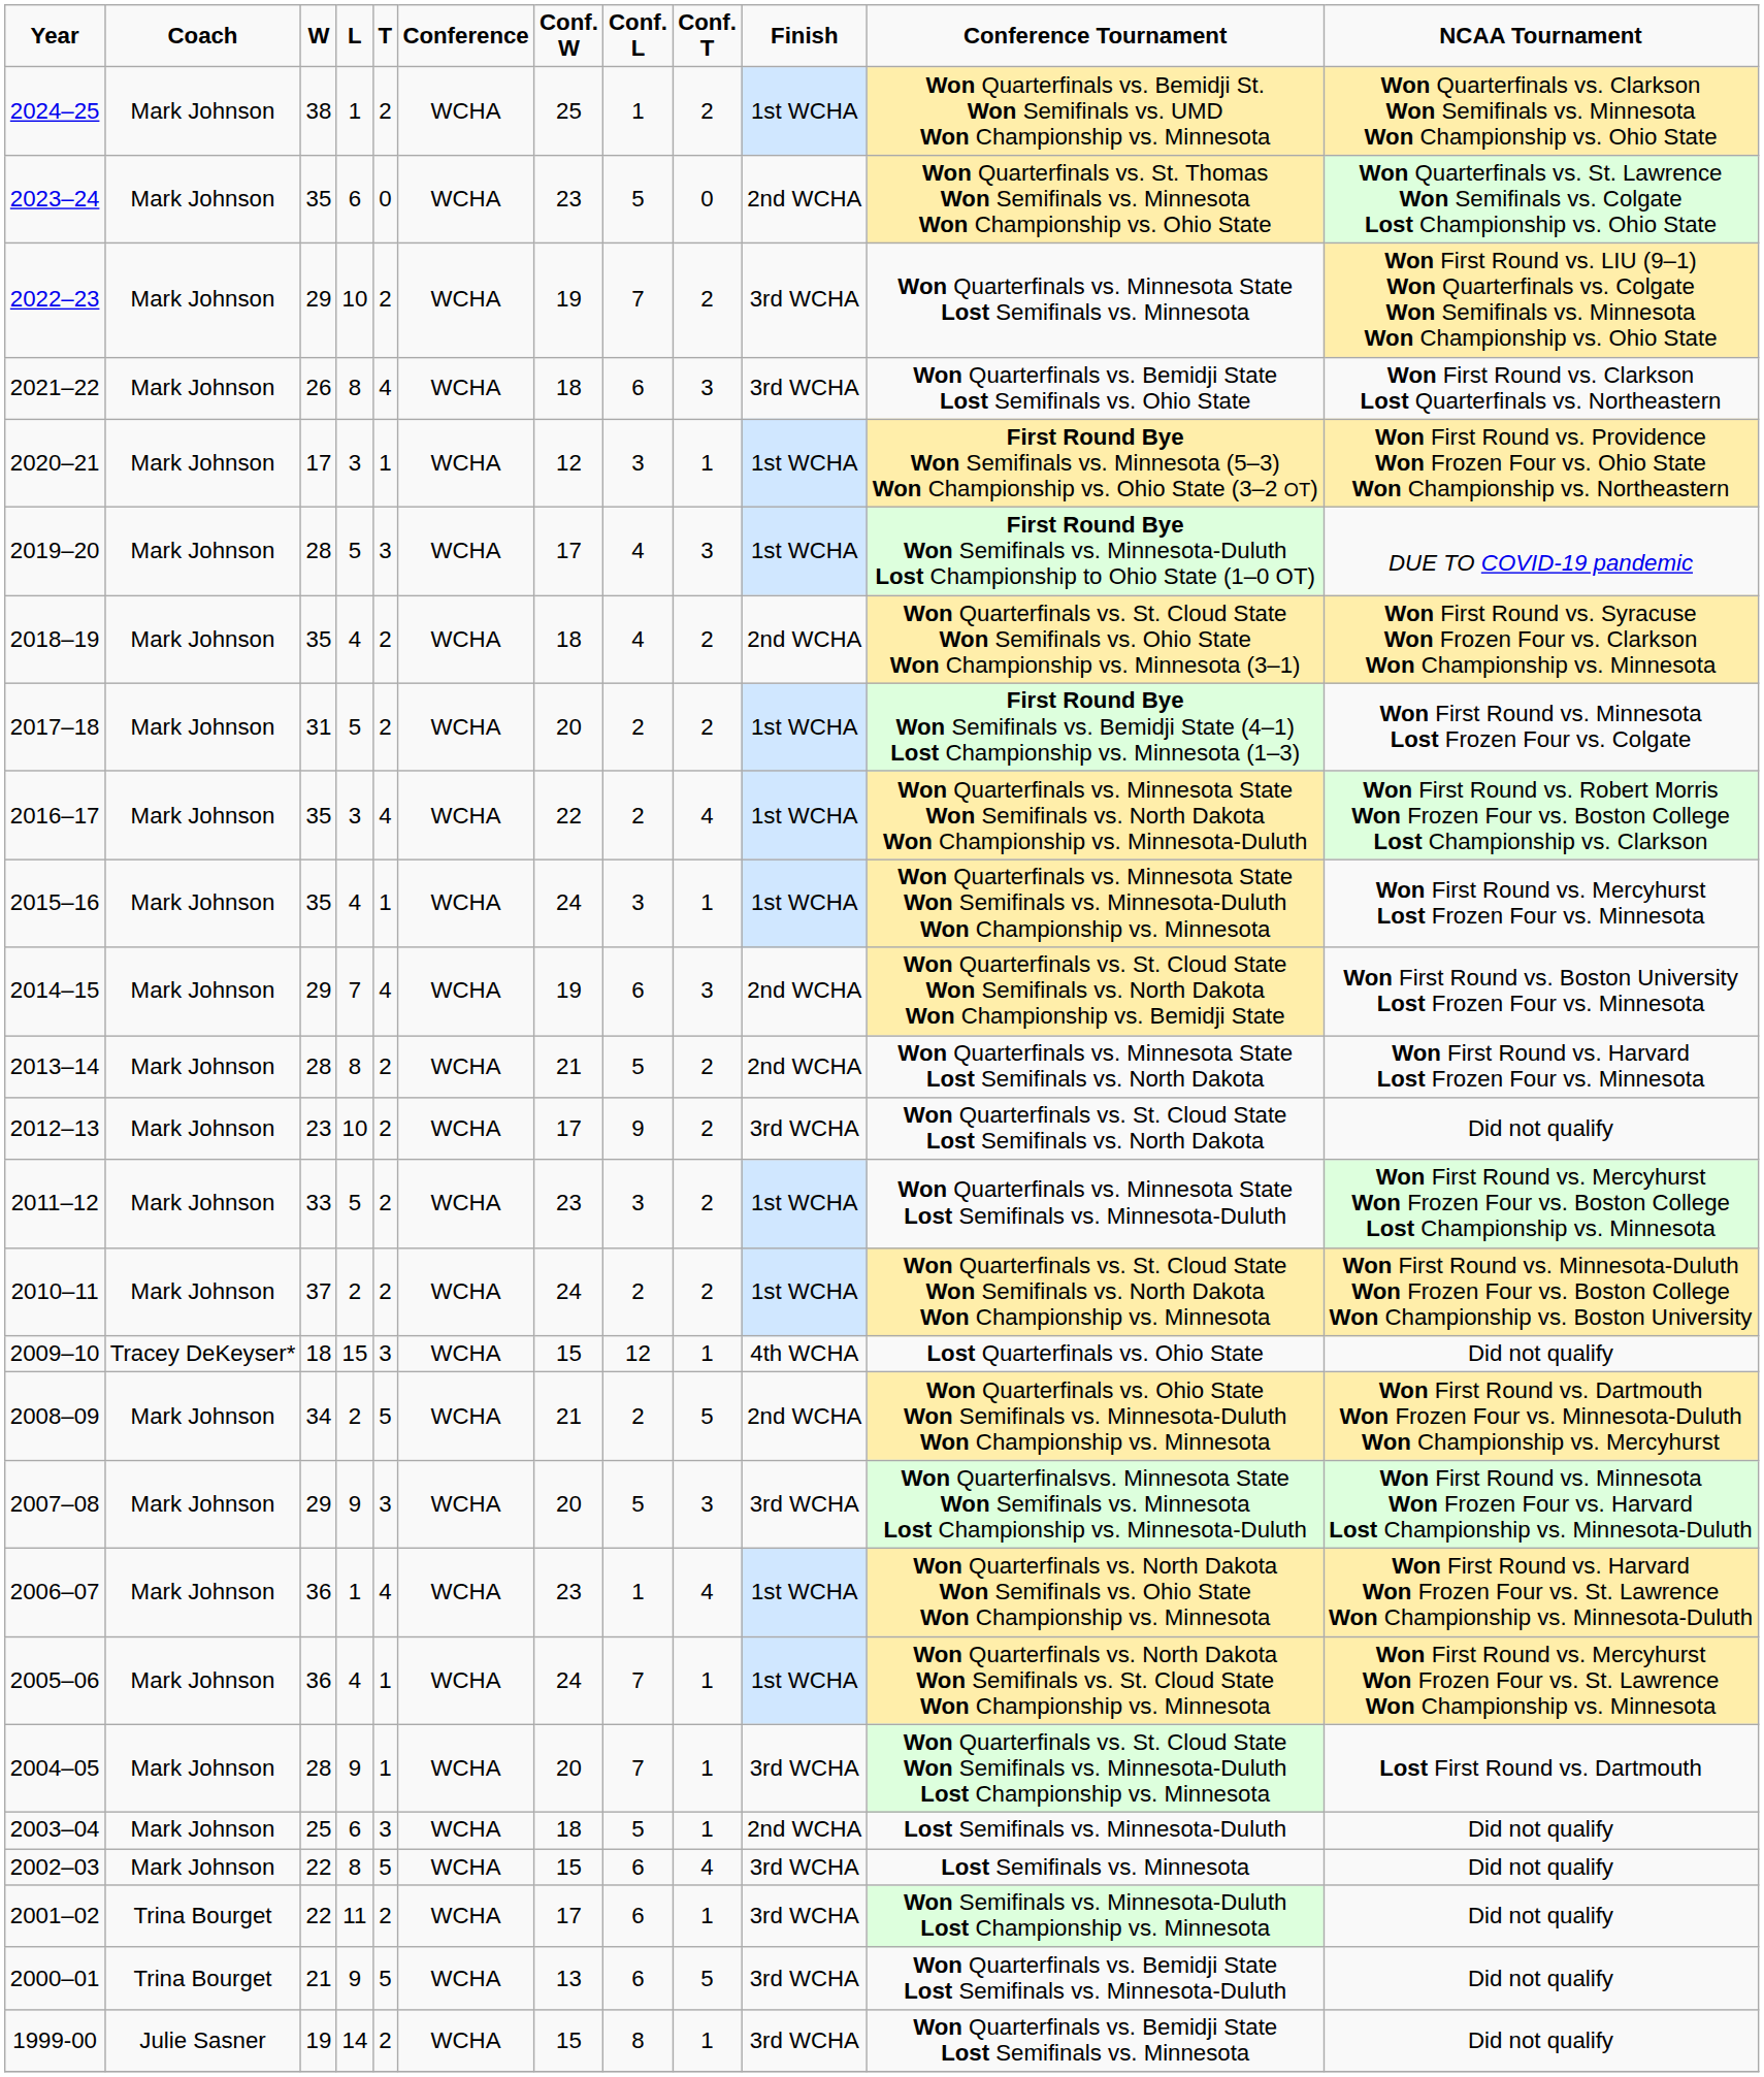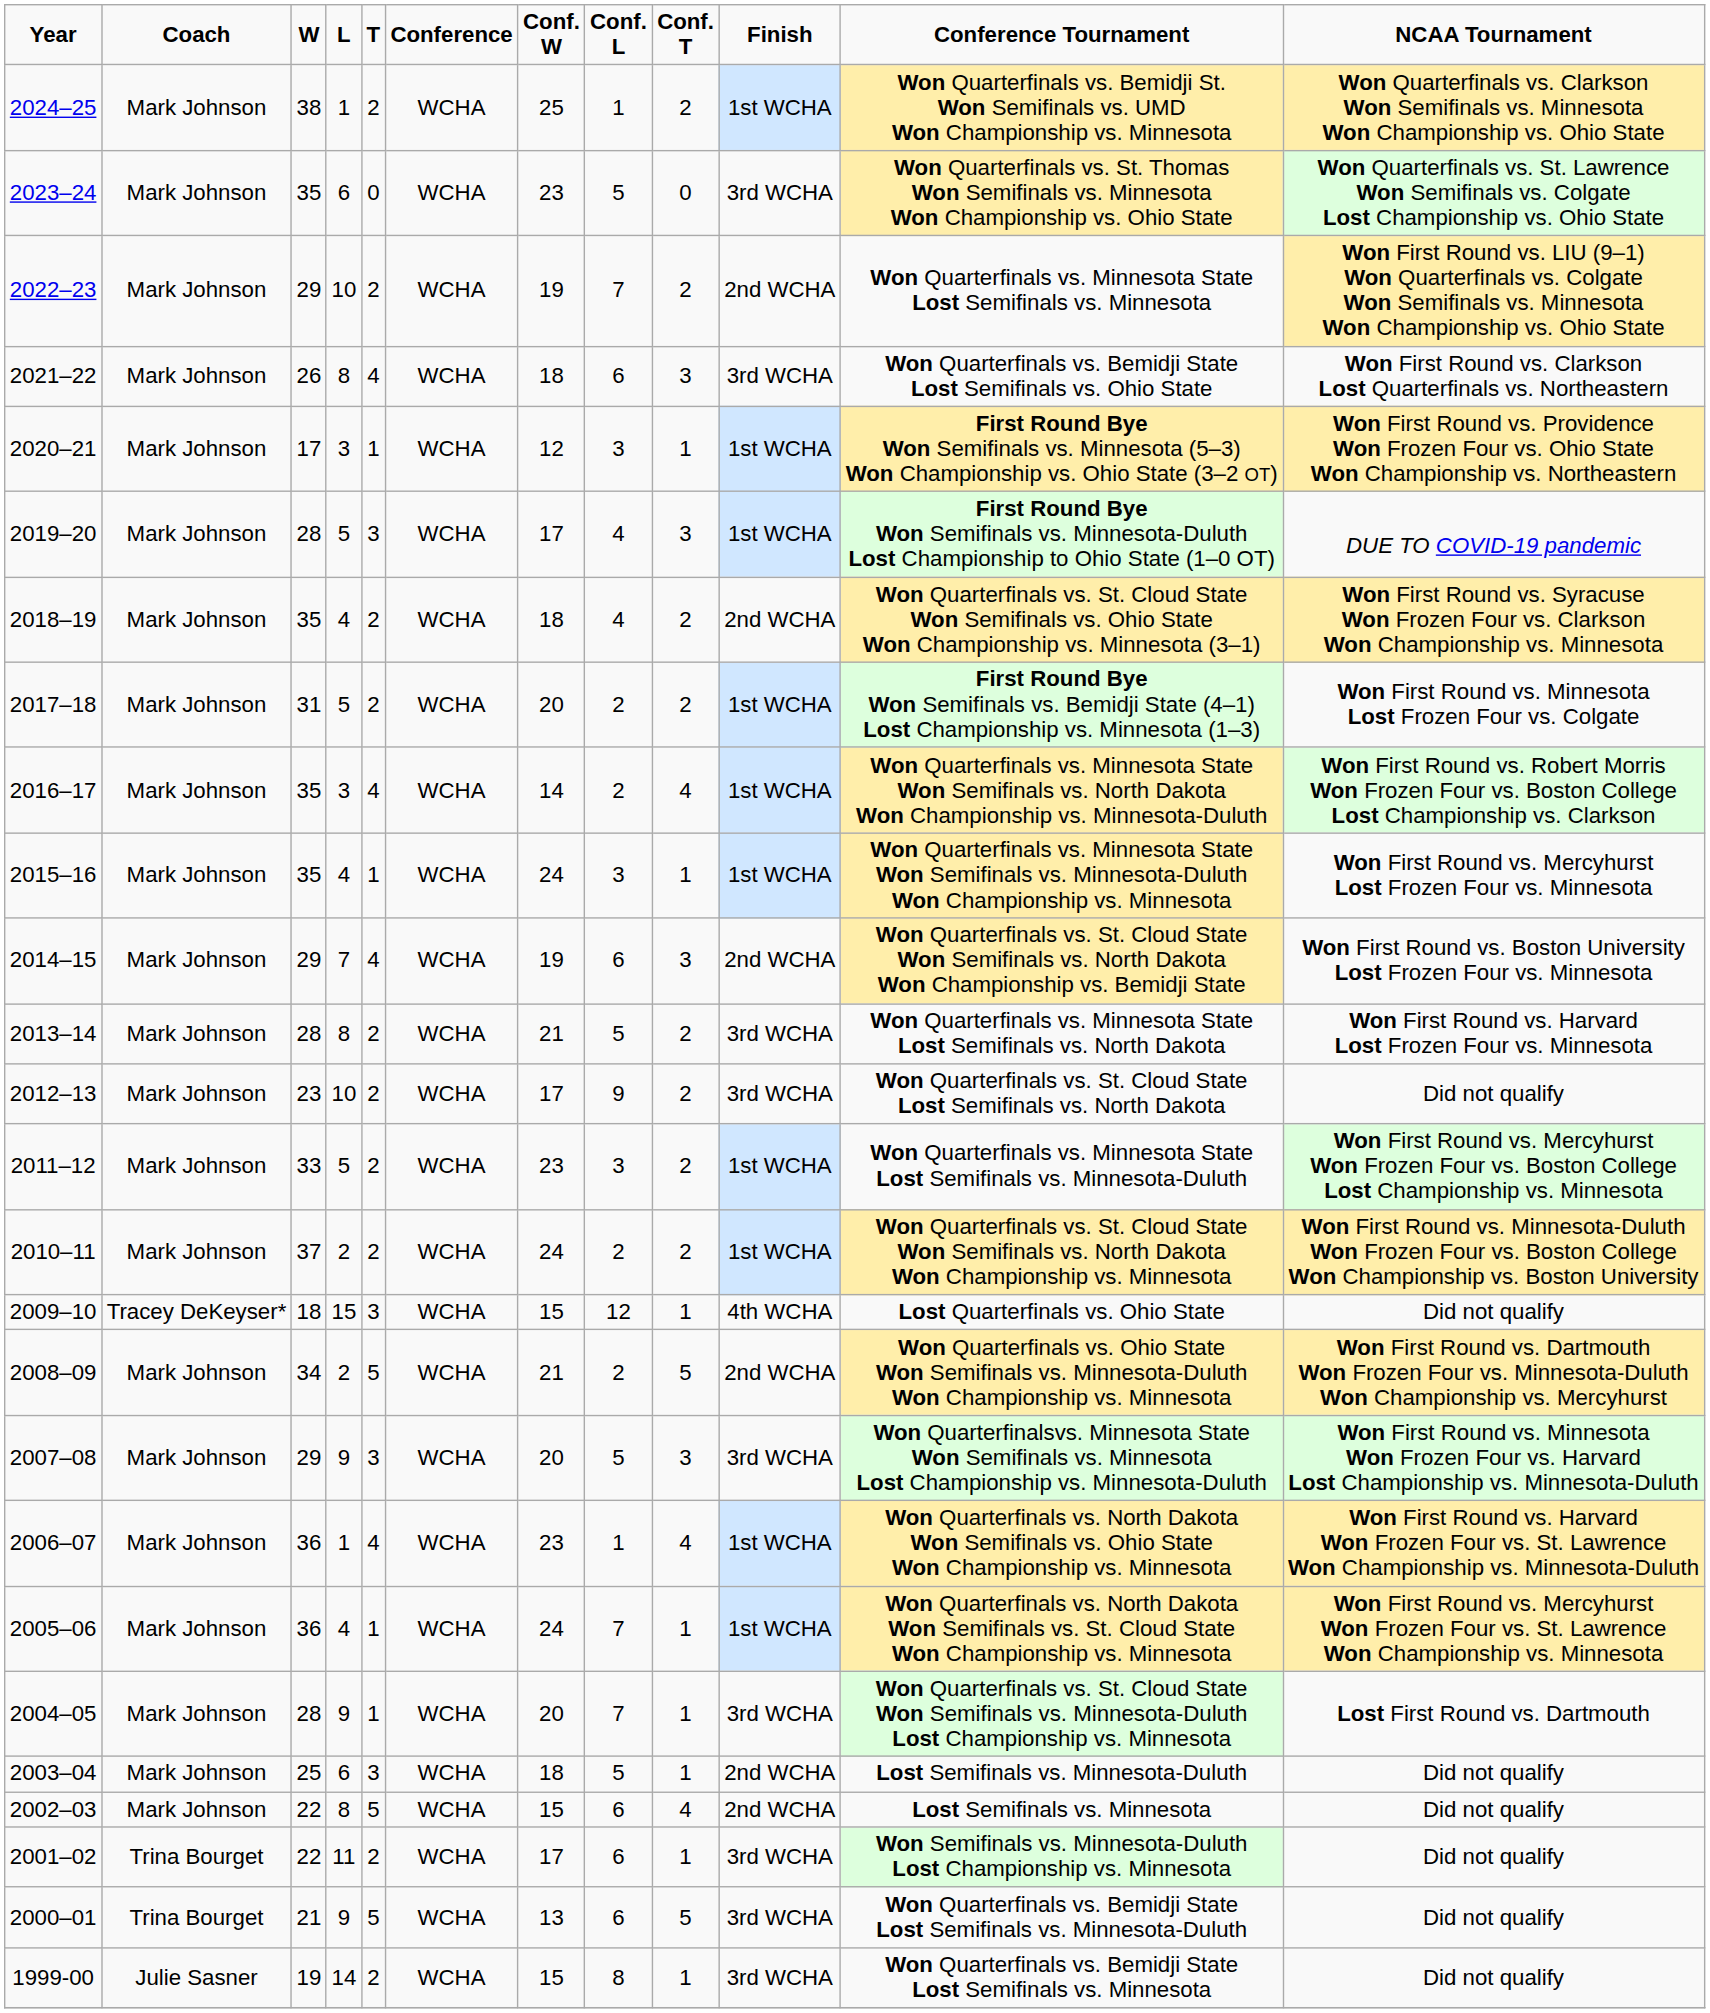2023–24 | Finish: 2nd WCHA -> 3rd WCHA
2022–23 | Finish: 3rd WCHA -> 2nd WCHA
2016–17 | Conf. W: 22 -> 14
2013–14 | Finish: 2nd WCHA -> 3rd WCHA
2002–03 | Finish: 3rd WCHA -> 2nd WCHA
